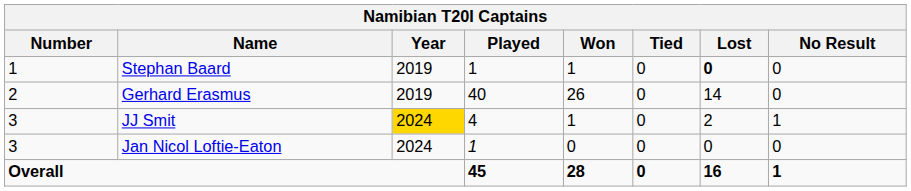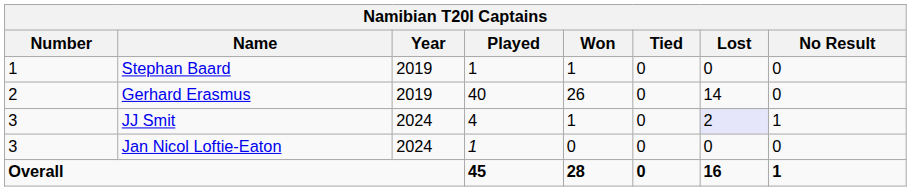Stephan Baard | Lost: bold -> normal
JJ Smit | Year: gold background -> no background
JJ Smit | Lost: no background -> lavender background
